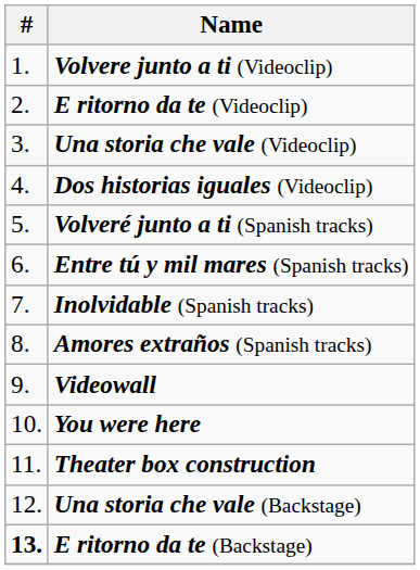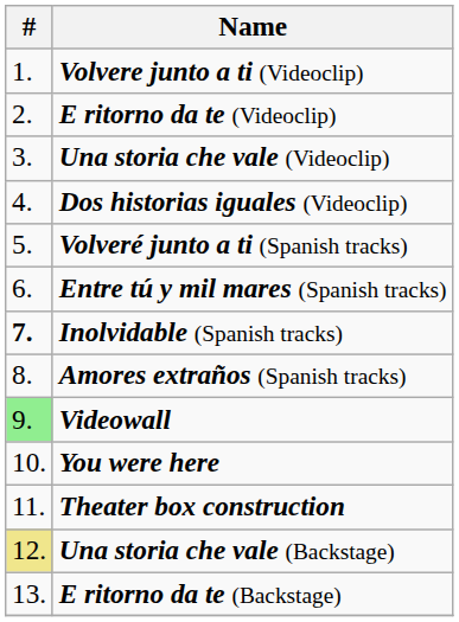Inolvidable (Spanish tracks) | #: normal -> bold
Videowall | #: no background -> lightgreen background
Una storia che vale (Backstage) | #: no background -> khaki background
E ritorno da te (Backstage) | #: bold -> normal
